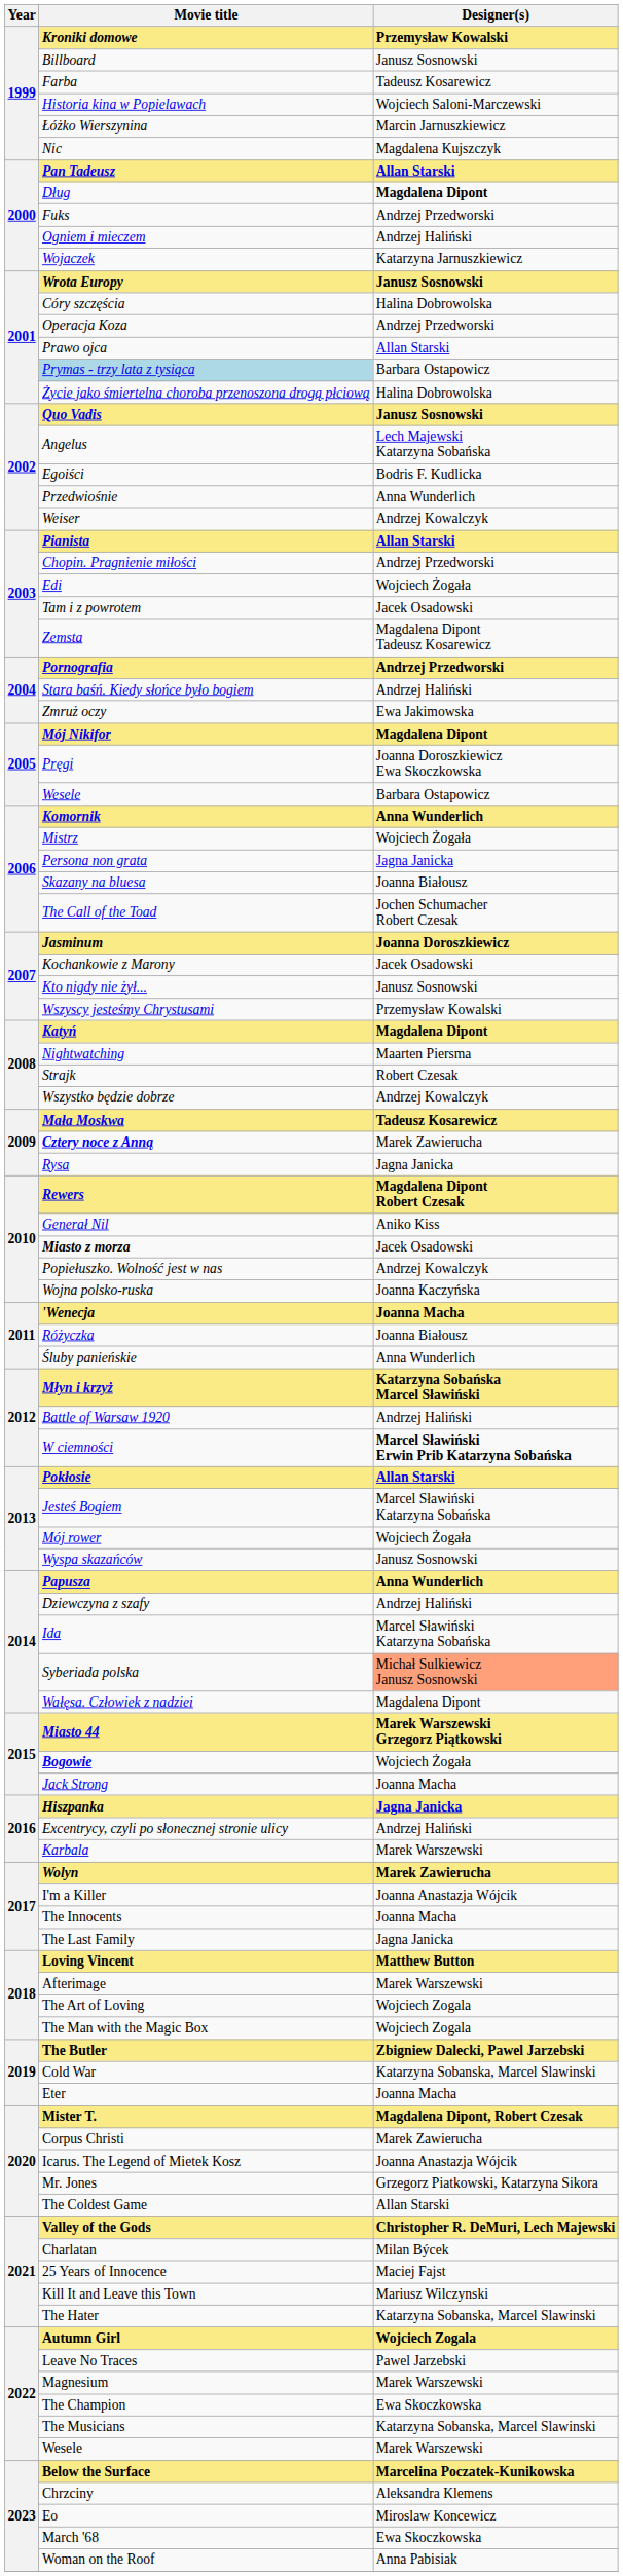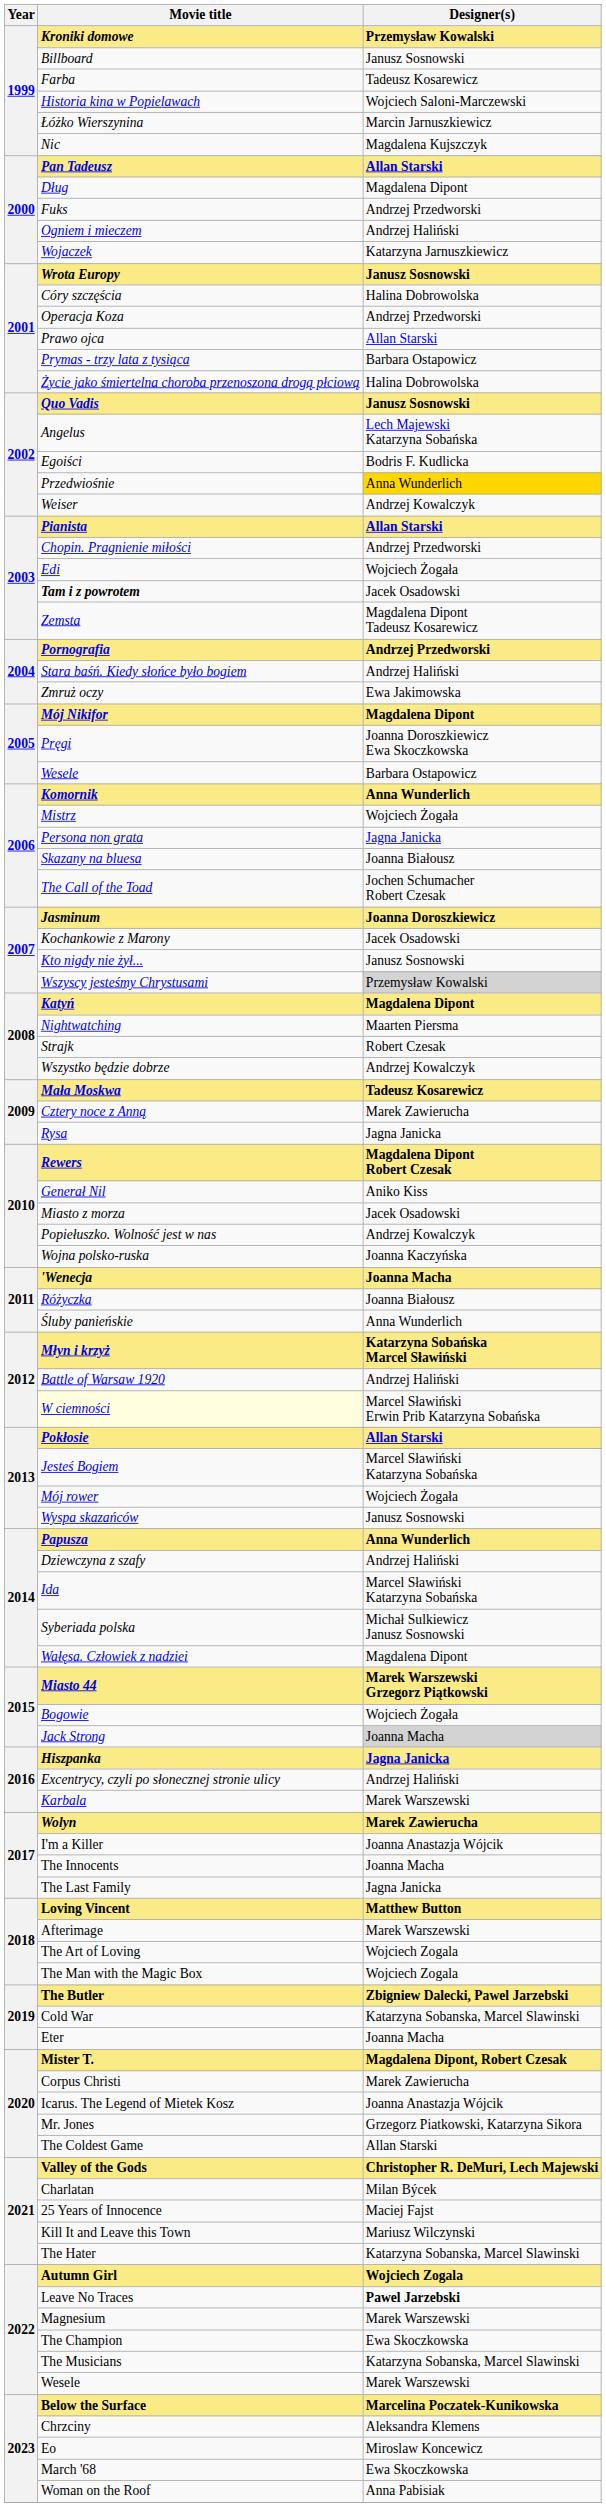Dług | Designer(s): bold -> normal
Prymas - trzy lata z tysiąca | Movie title: lightblue background -> no background
Przedwiośnie | Designer(s): no background -> gold background
Tam i z powrotem | Movie title: normal -> bold
Wszyscy jesteśmy Chrystusami | Designer(s): no background -> lightgrey background
Cztery noce z Anną | Movie title: bold -> normal
Miasto z morza | Movie title: bold -> normal
W ciemności | Movie title: no background -> lightyellow background
W ciemności | Designer(s): bold -> normal
Syberiada polska | Designer(s): lightsalmon background -> no background
Bogowie | Movie title: bold -> normal
Jack Strong | Designer(s): no background -> lightgrey background
Leave No Traces | Designer(s): normal -> bold
